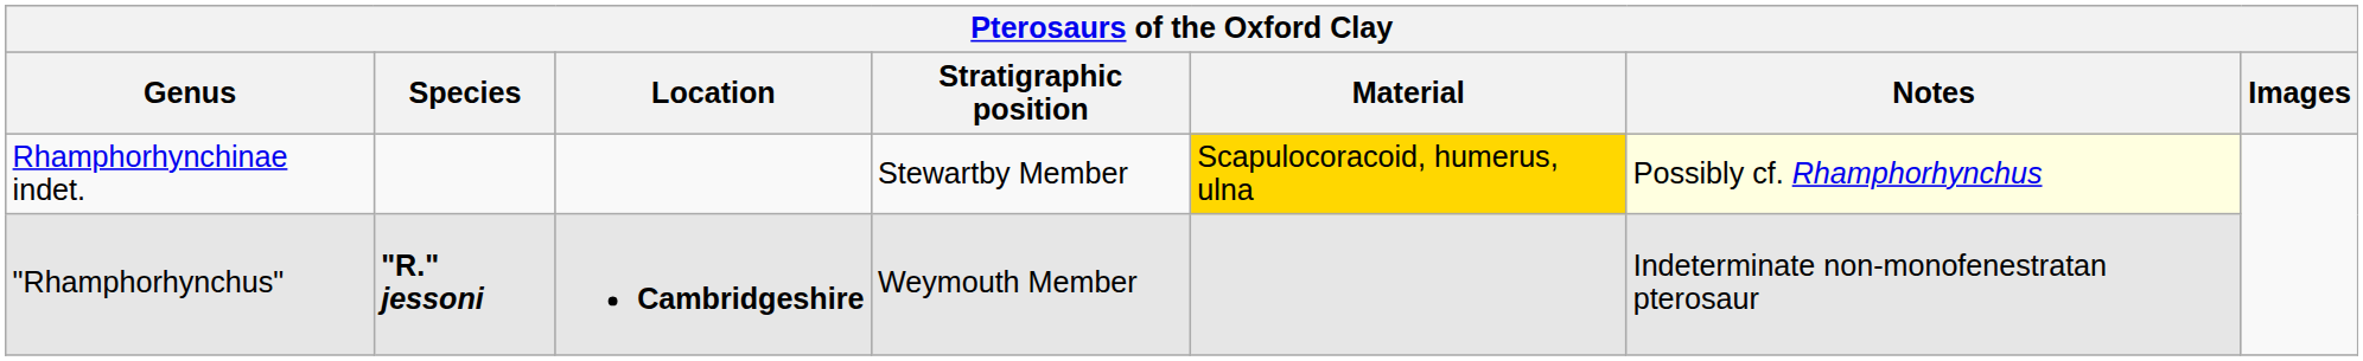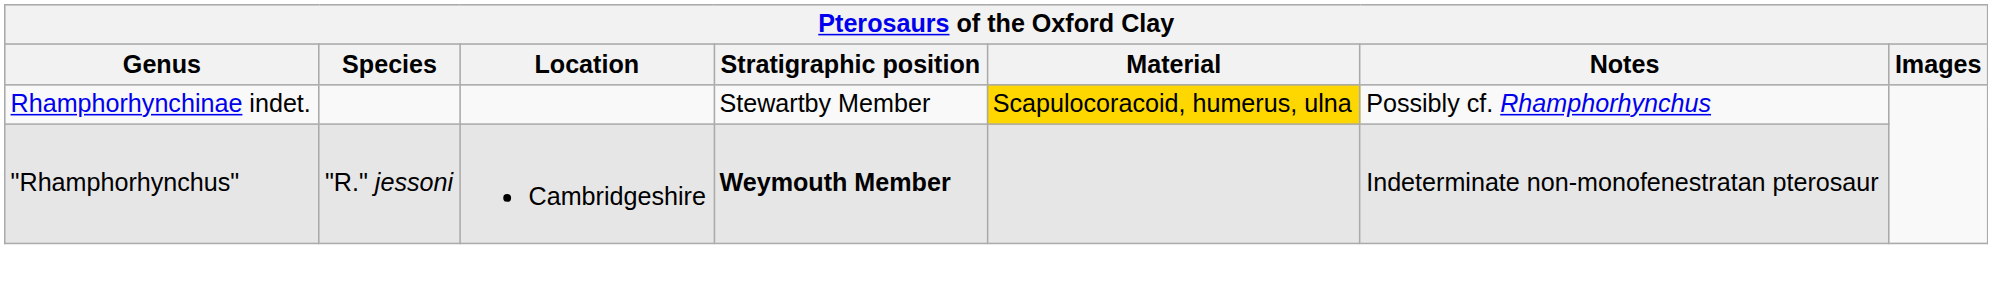Rhamphorhynchinae indet. | Notes: lightyellow background -> no background
"Rhamphorhynchus" | Species: bold -> normal
"Rhamphorhynchus" | Location: bold -> normal
"Rhamphorhynchus" | Stratigraphic position: normal -> bold
